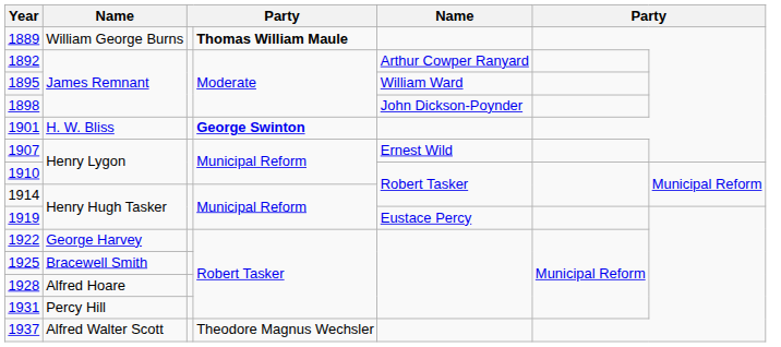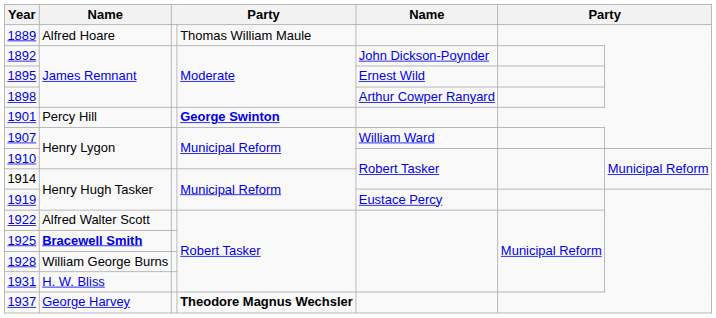1889 | column 2: William George Burns -> Alfred Hoare
1889 | column 4: bold -> normal
1892 | column 5: Arthur Cowper Ranyard -> John Dickson-Poynder
1895 | column 5: William Ward -> Ernest Wild
1898 | column 5: John Dickson-Poynder -> Arthur Cowper Ranyard
1901 | column 2: H. W. Bliss -> Percy Hill
1907 | column 5: Ernest Wild -> William Ward
1922 | column 2: George Harvey -> Alfred Walter Scott
1925 | column 2: normal -> bold
1928 | column 2: Alfred Hoare -> William George Burns
1931 | column 2: Percy Hill -> H. W. Bliss
1937 | column 2: Alfred Walter Scott -> George Harvey
1937 | column 4: normal -> bold
